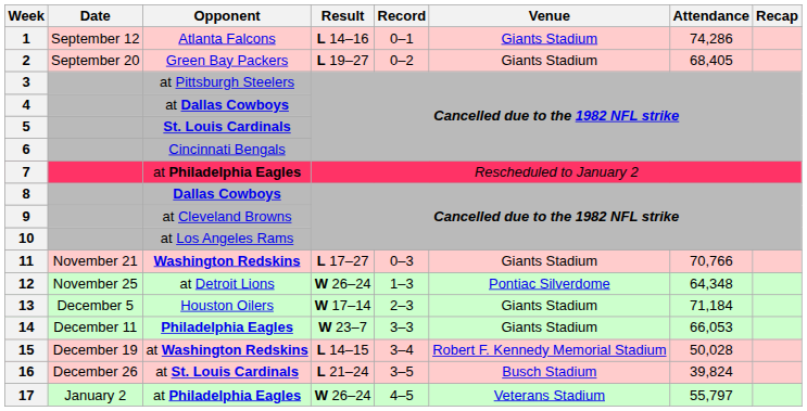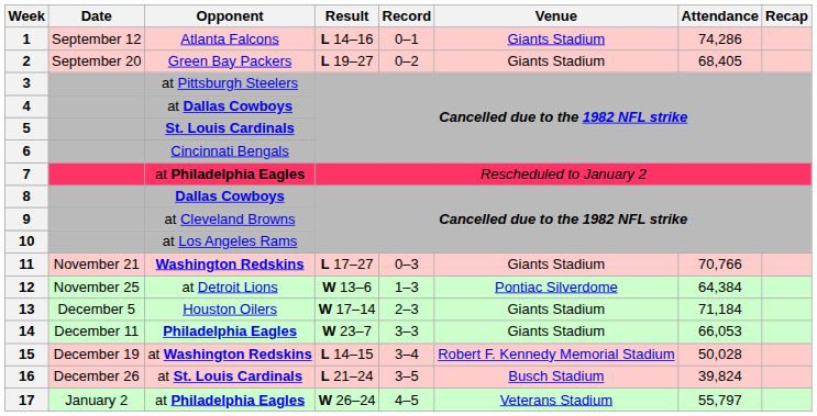12 | Result: W 26–24 -> W 13–6
12 | Attendance: 64,348 -> 64,384
